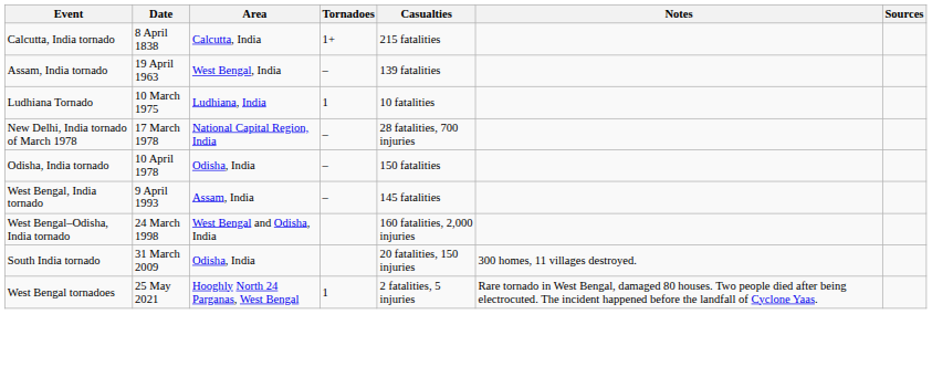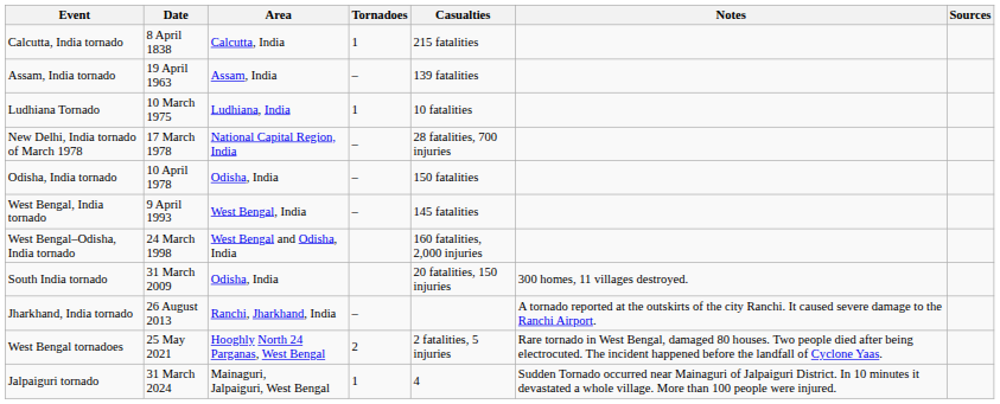Calcutta, India tornado | Tornadoes: 1+ -> 1
Assam, India tornado | Area: West Bengal, India -> Assam, India
West Bengal, India tornado | Area: Assam, India -> West Bengal, India
+ row: Jharkhand, India tornado | 26 August 2013 | Ranchi, Jharkhand, India | – | A tornado reported at the outskirts of the city Ranchi. It caused severe damage to the Ranchi Airport.
West Bengal tornadoes | Tornadoes: 1 -> 2
+ row: Jalpaiguri tornado | 31 March 2024 | Mainaguri, Jalpaiguri, West Bengal | 1 | 4 | Sudden Tornado occurred near Mainaguri of Jalpaiguri District. In 10 minutes it devastated a whole village. More than 100 people were injured.
